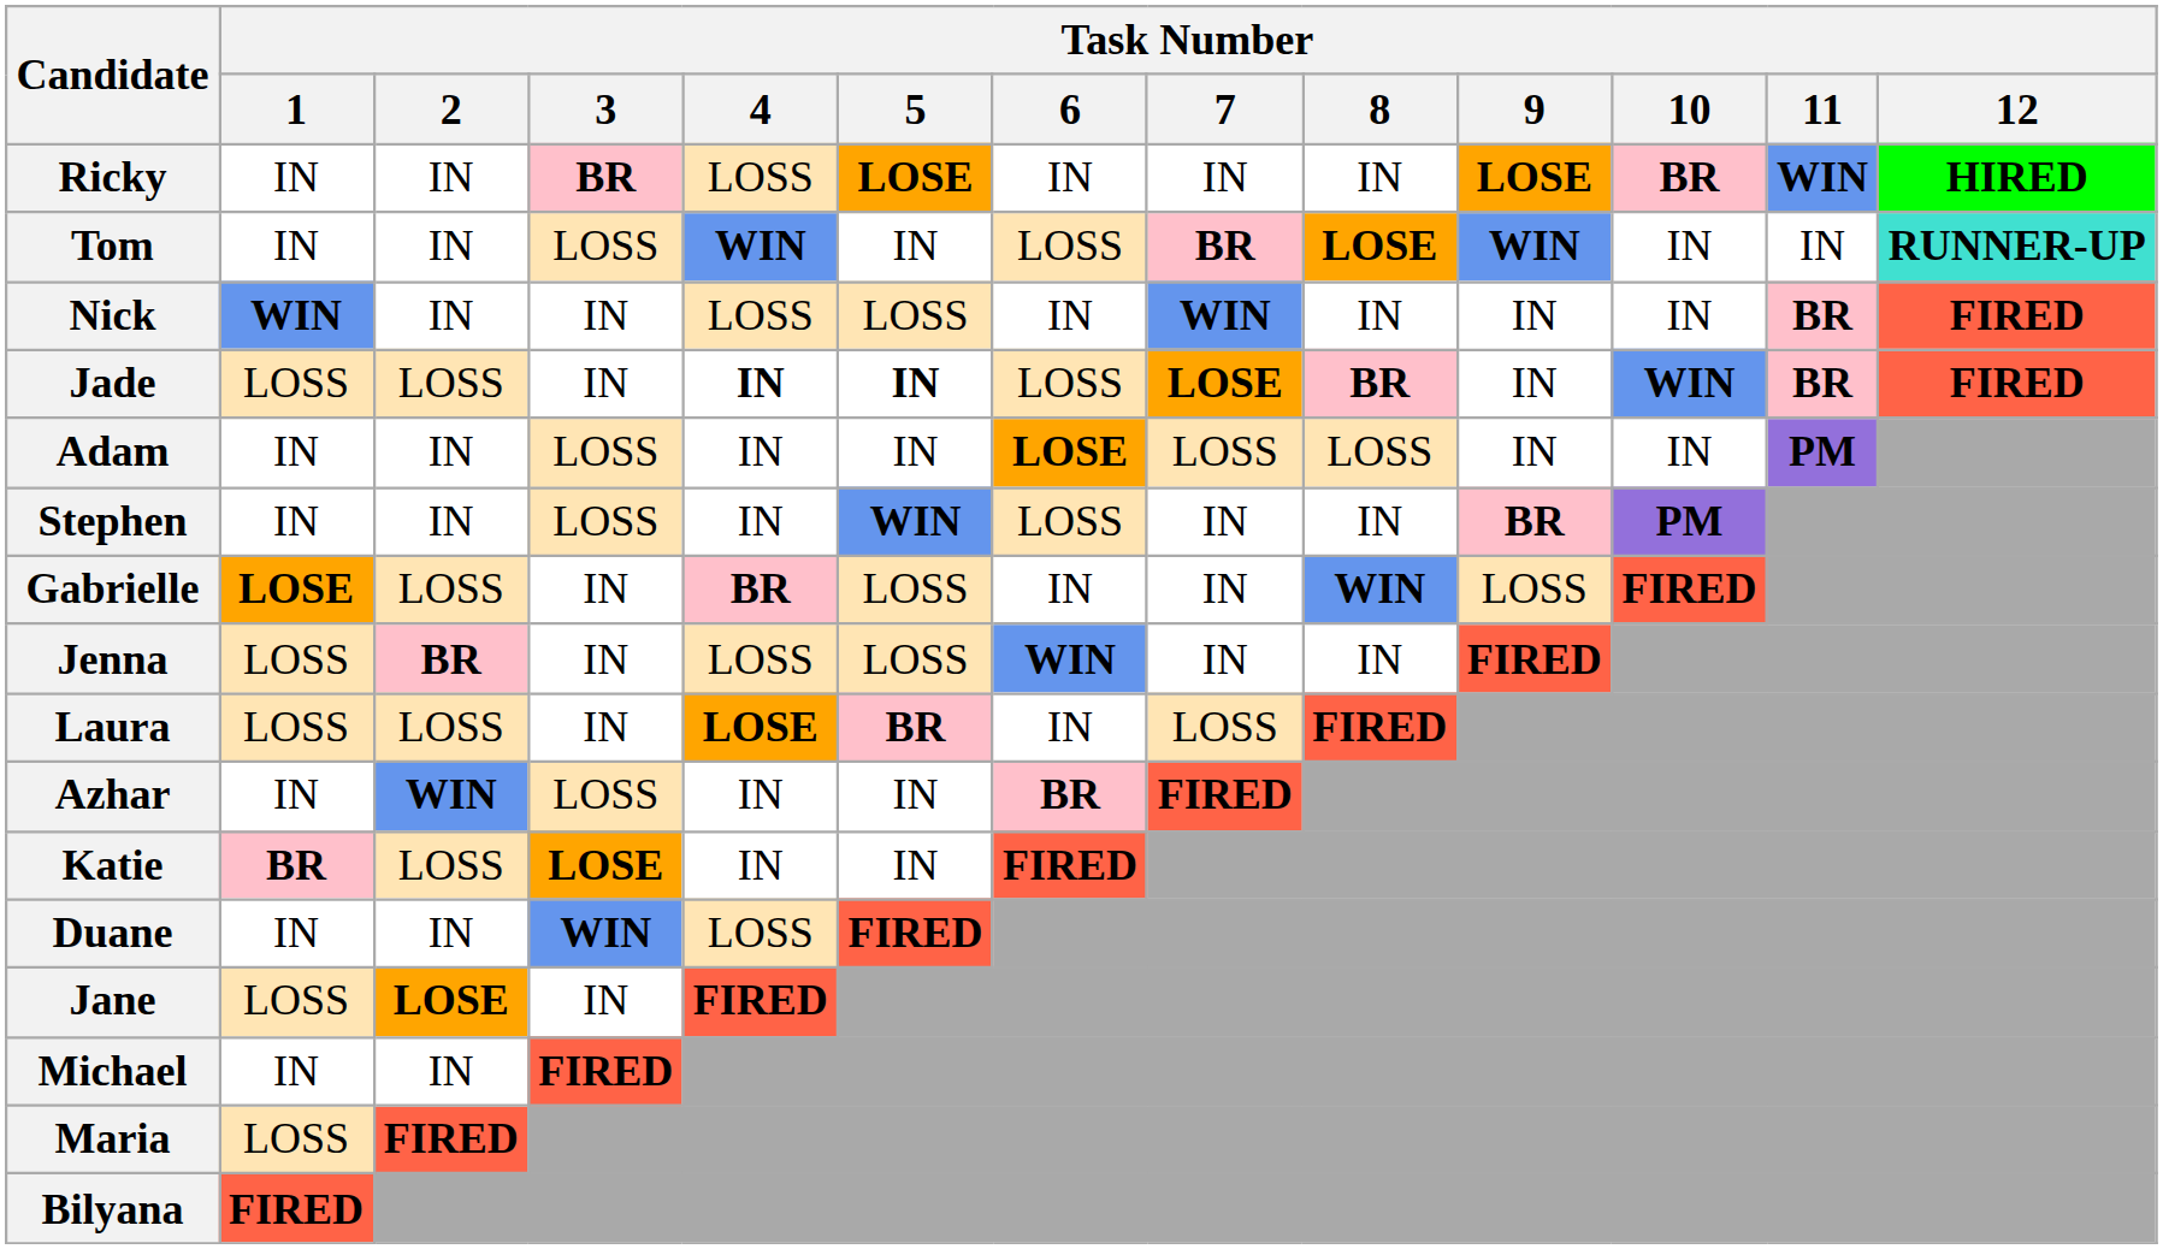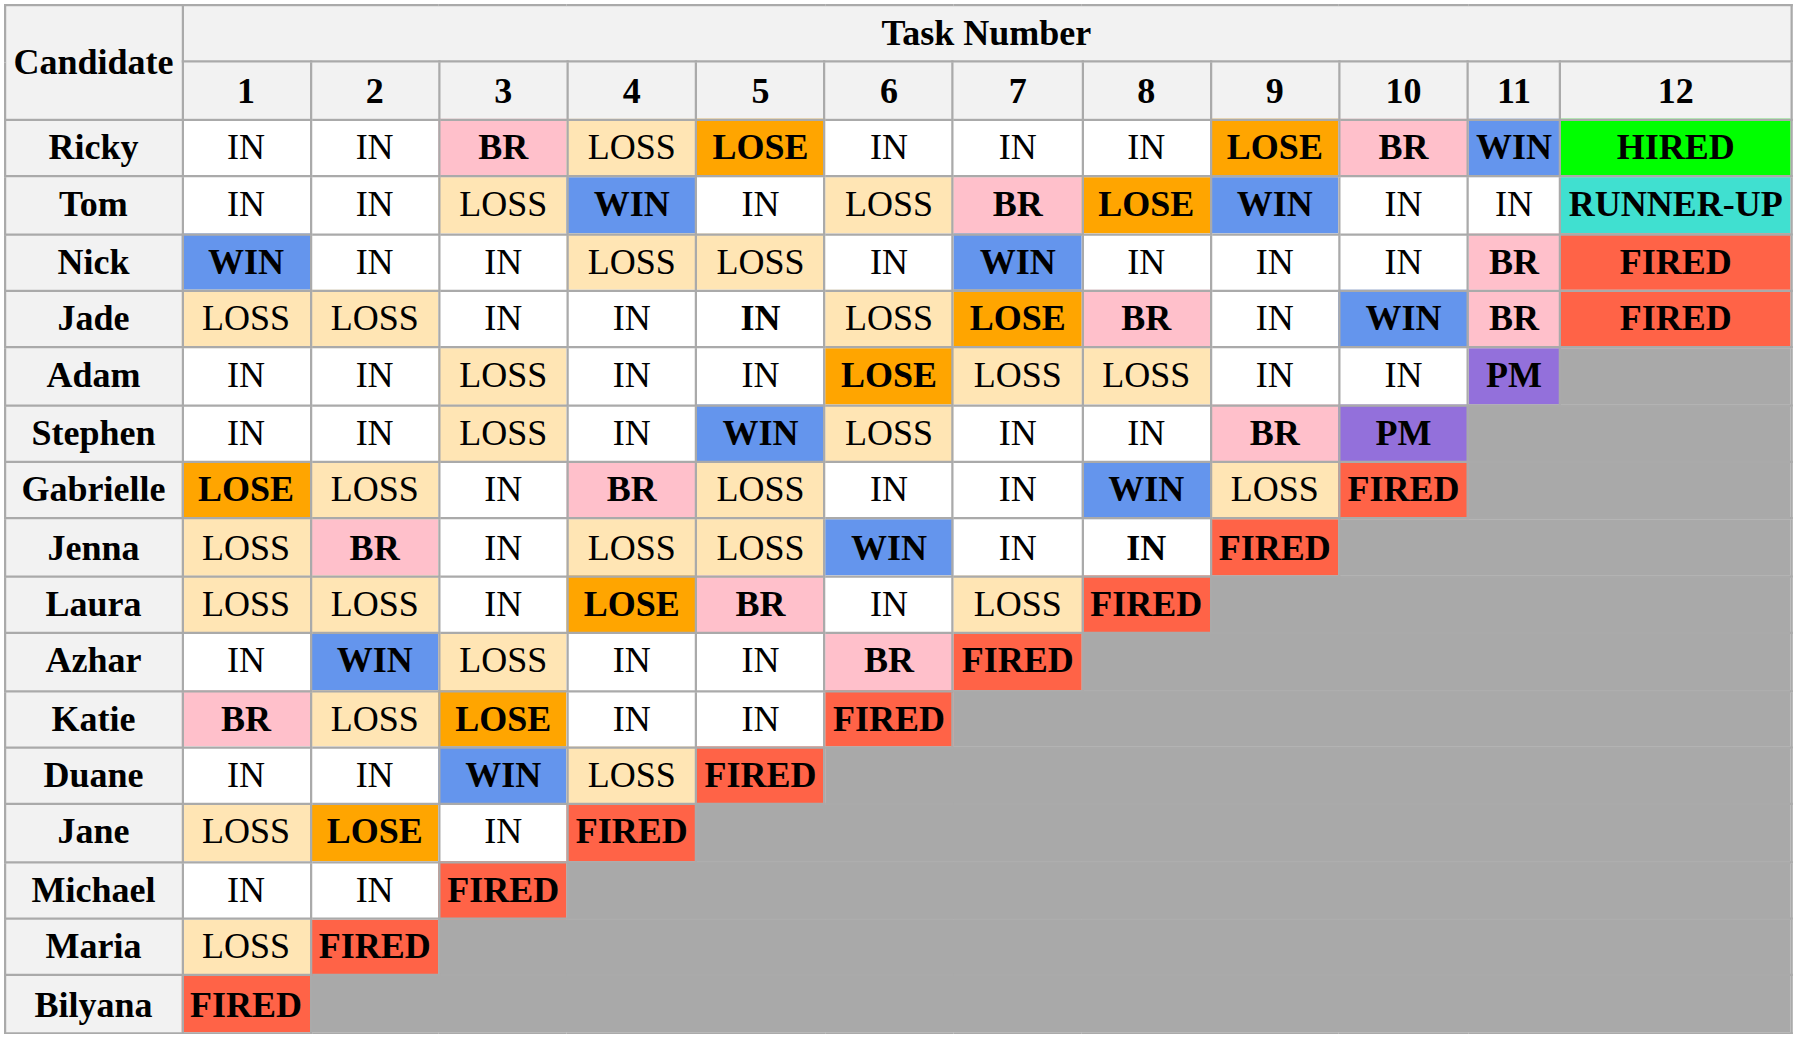Jade | Task Number / 4: bold -> normal
Jenna | Task Number / 8: normal -> bold
